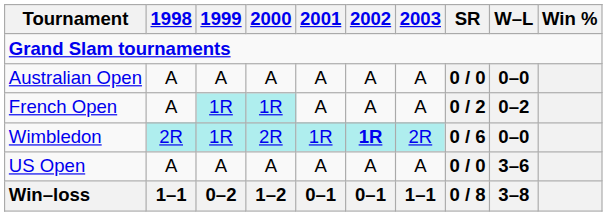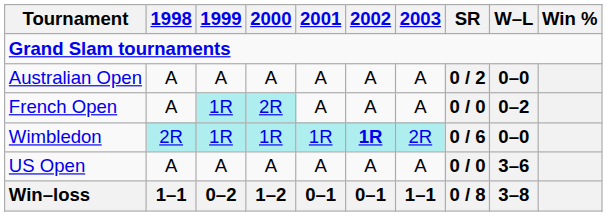Australian Open | SR: 0 / 0 -> 0 / 2
French Open | 2000: 1R -> 2R
French Open | SR: 0 / 2 -> 0 / 0
Wimbledon | 2000: 2R -> 1R
